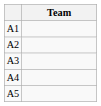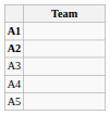A1 | column 1: normal -> bold
A2 | column 1: normal -> bold
